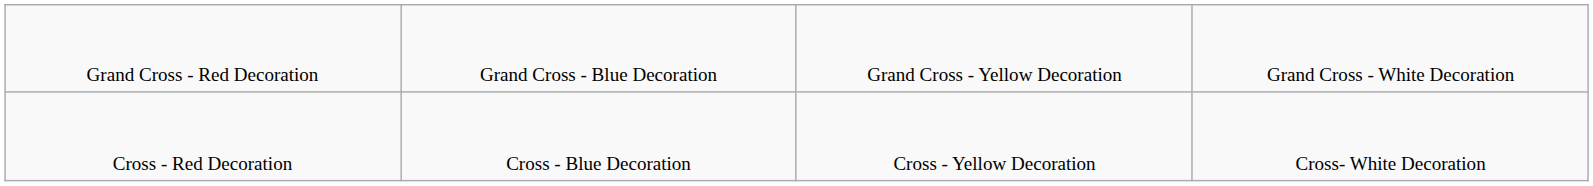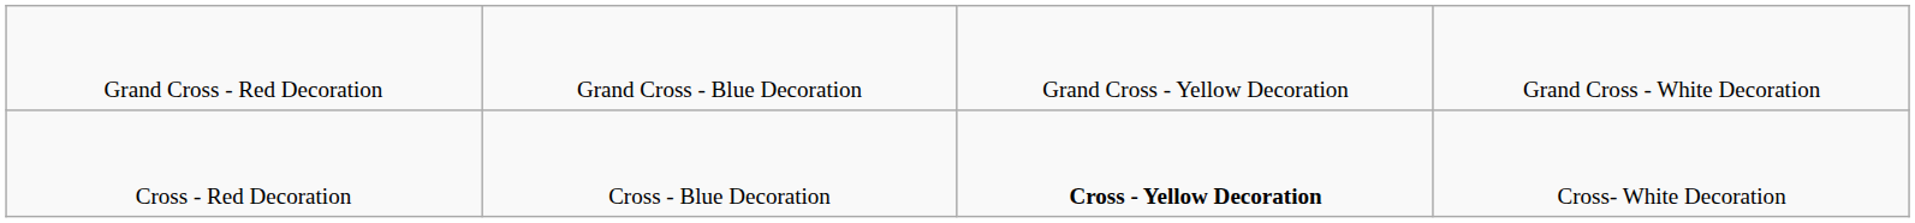Cross - Red Decoration | column 3: normal -> bold
